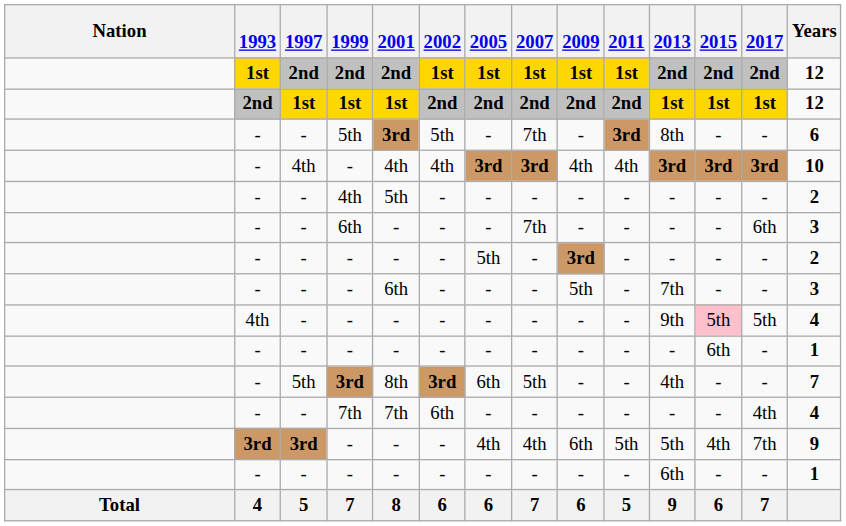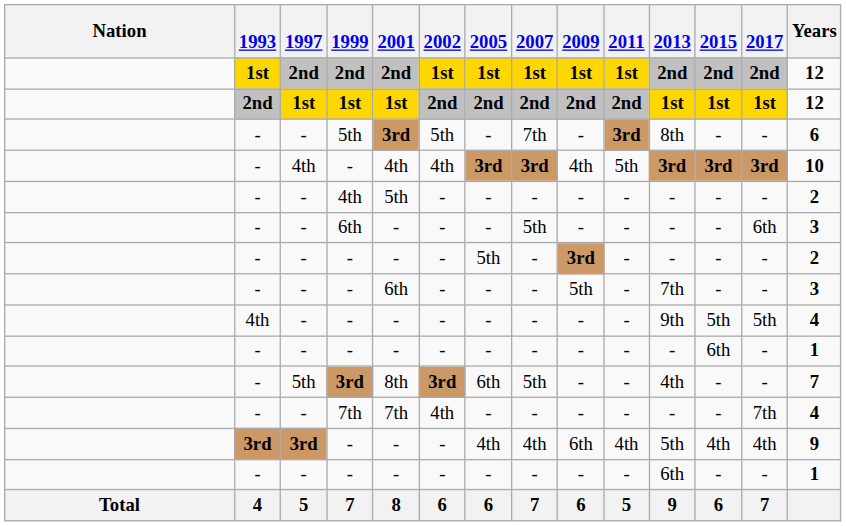row 5 | 2011: 4th -> 5th
row 7 | 2007: 7th -> 5th
row 10 | 2015: pink background -> no background
row 13 | 2002: 6th -> 4th
row 13 | 2017: 4th -> 7th
row 14 | 2011: 5th -> 4th
row 14 | 2017: 7th -> 4th
